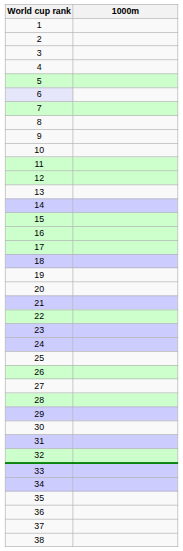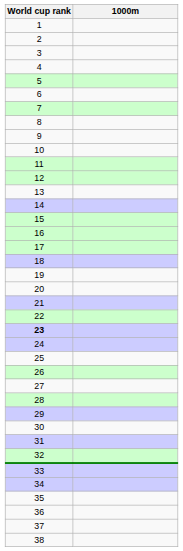6 | World cup rank: lavender background -> no background
23 | World cup rank: normal -> bold
